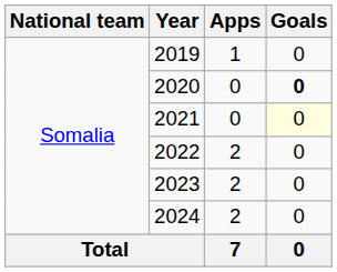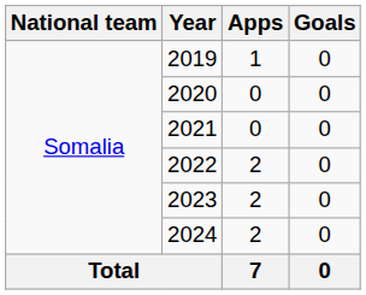2020 | Goals: bold -> normal
2021 | Goals: lightyellow background -> no background
